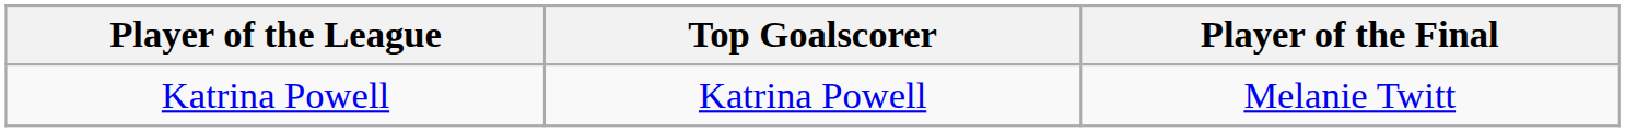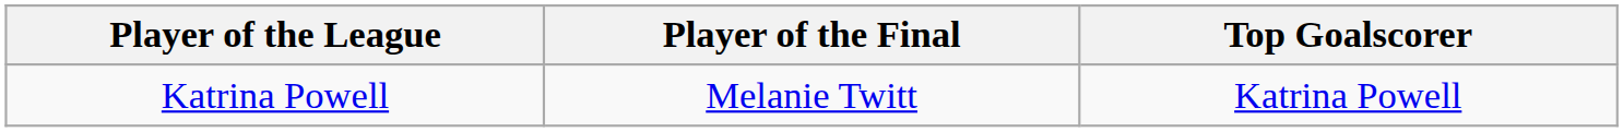columns swapped: Top Goalscorer <-> Player of the Final
